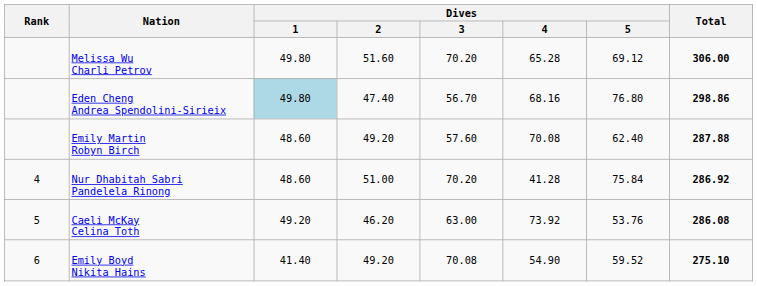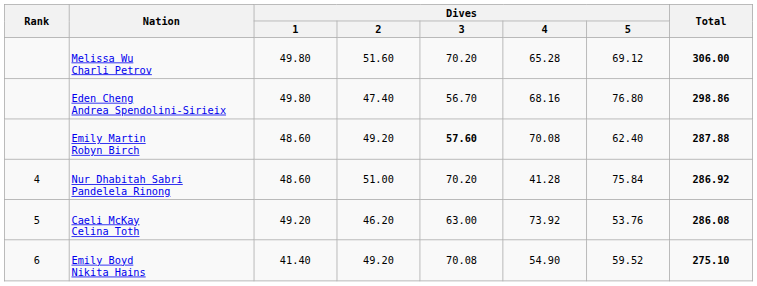Eden Cheng Andrea Spendolini-Sirieix | Dives / 1: lightblue background -> no background
Emily Martin Robyn Birch | Dives / 3: normal -> bold
